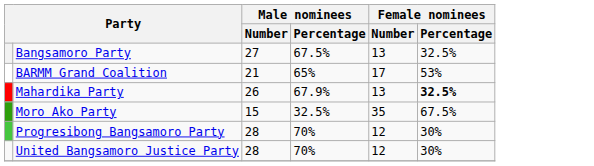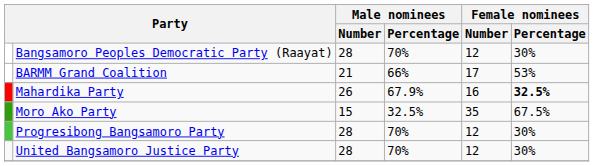- row: Bangsamoro Party | 27 | 67.5% | 13 | 32.5%
+ row: Bangsamoro Peoples Democratic Party (Raayat) | 28 | 70% | 12 | 30%
BARMM Grand Coalition | Male nominees / Percentage: 65% -> 66%
Mahardika Party | Female nominees / Number: 13 -> 16
